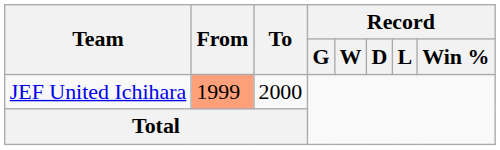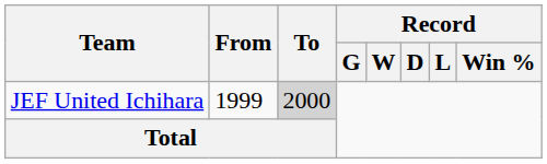JEF United Ichihara | From: lightsalmon background -> no background
JEF United Ichihara | To: no background -> lightgrey background
